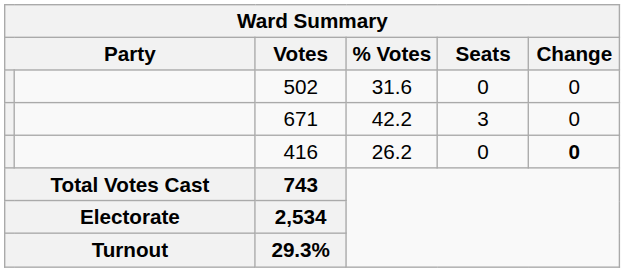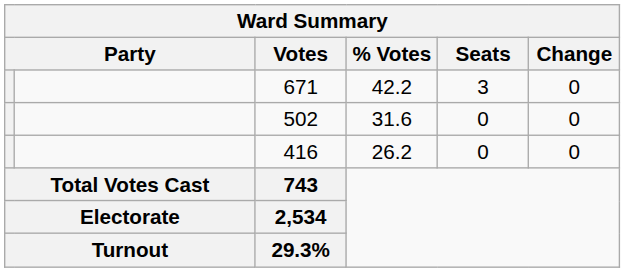rows swapped: 671 <-> 502
416 | Change: bold -> normal
